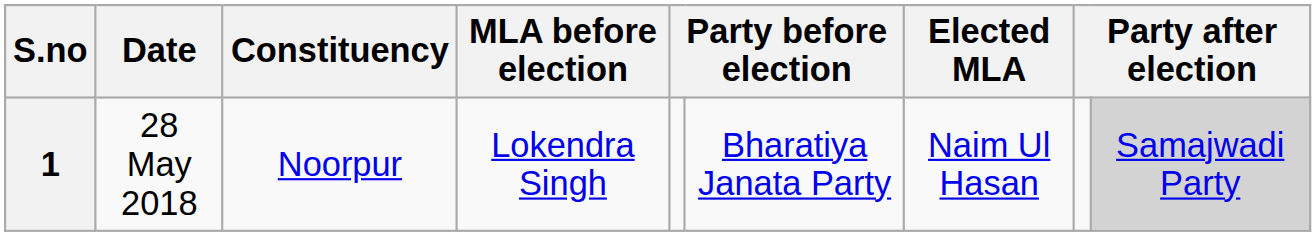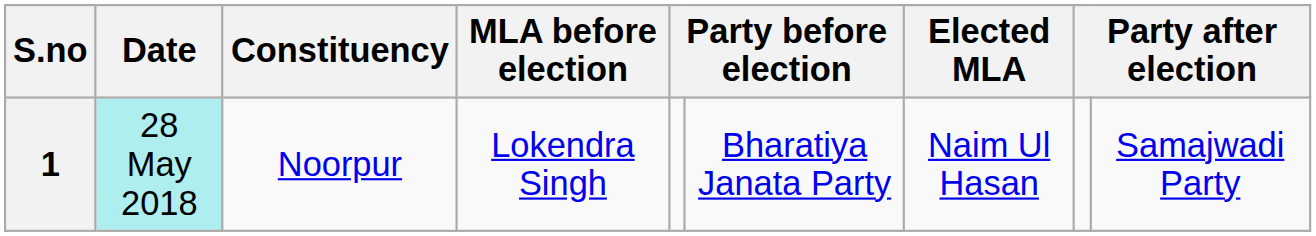1 | Date: no background -> paleturquoise background
1 | column 9: lightgrey background -> no background
